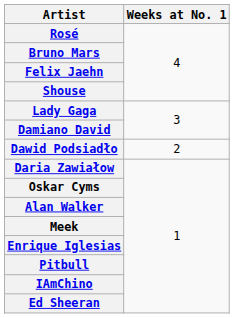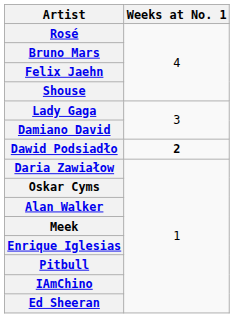Dawid Podsiadło | Weeks at No. 1: normal -> bold
